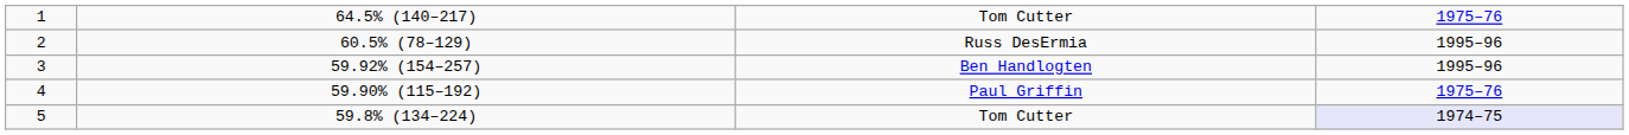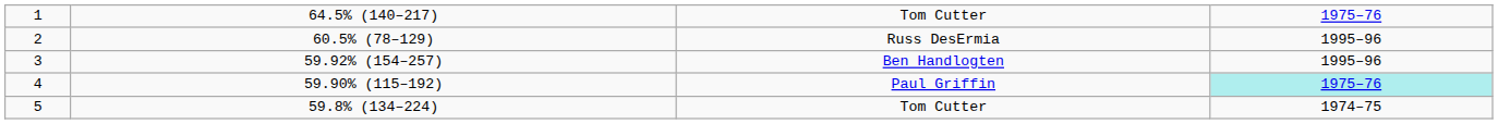Paul Griffin | column 4: no background -> paleturquoise background
5 / Tom Cutter | column 4: lavender background -> no background
